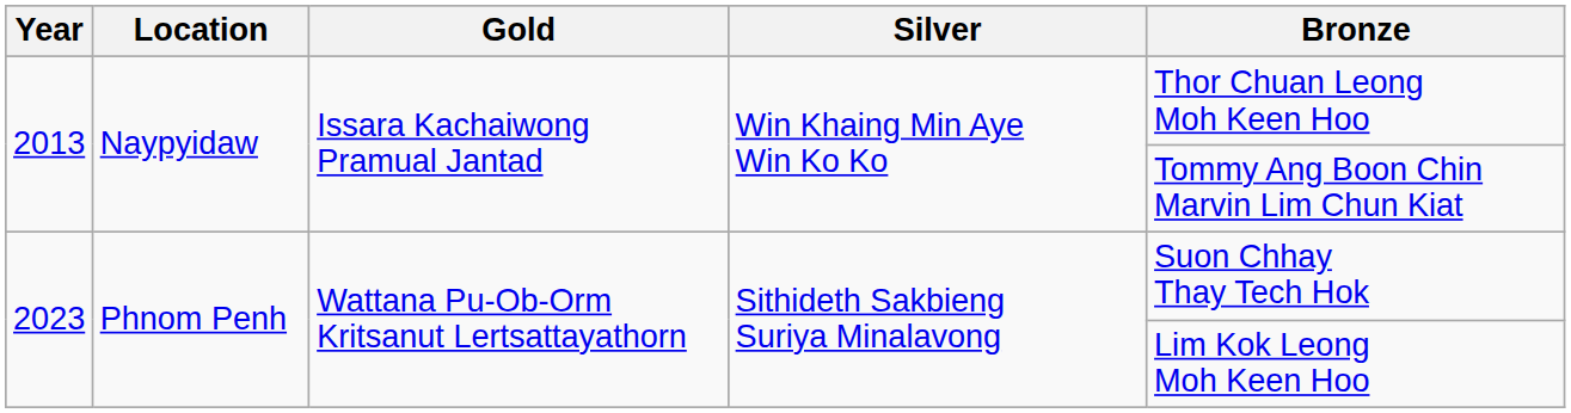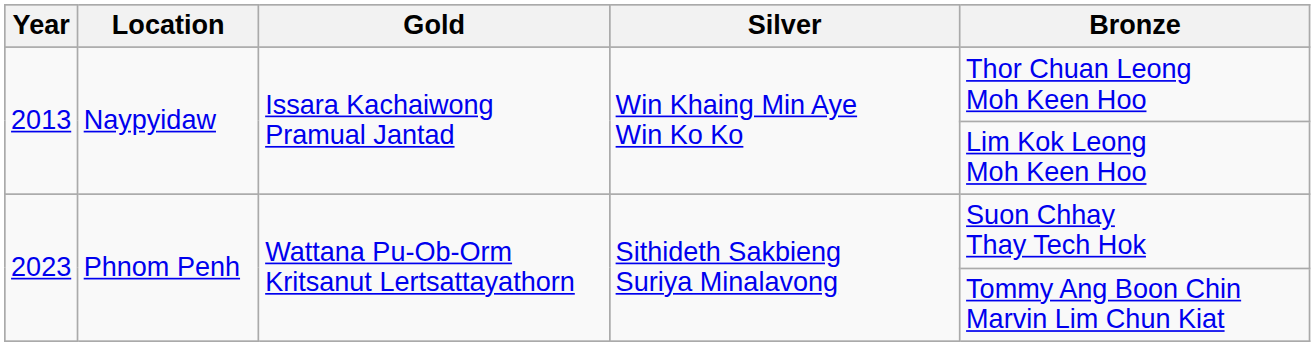row 3 | Bronze: Tommy Ang Boon Chin Marvin Lim Chun Kiat -> Lim Kok Leong Moh Keen Hoo
row 5 | Bronze: Lim Kok Leong Moh Keen Hoo -> Tommy Ang Boon Chin Marvin Lim Chun Kiat
